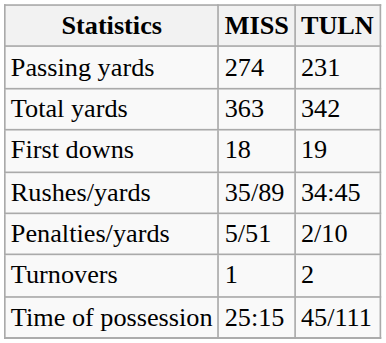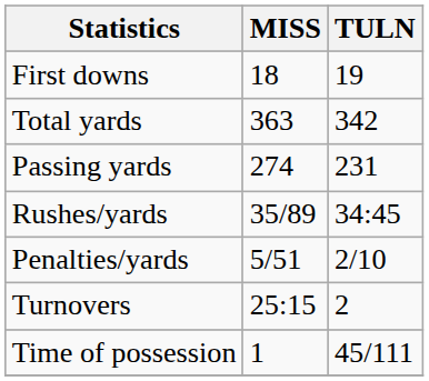rows swapped: First downs <-> Passing yards
Turnovers | MISS: 1 -> 25:15
Time of possession | MISS: 25:15 -> 1
